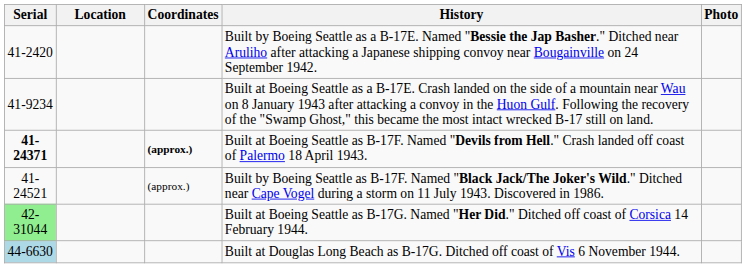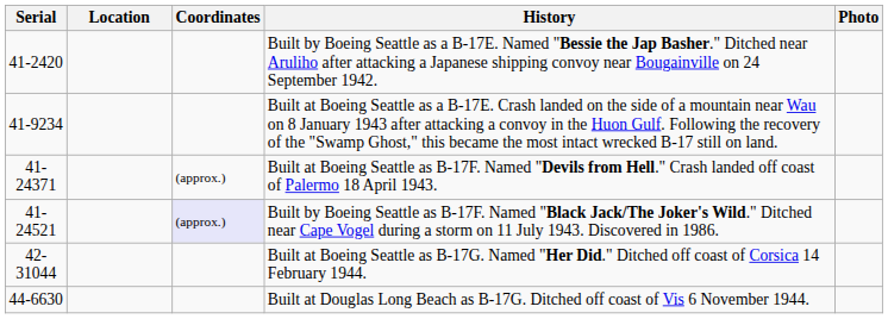row 4 | Serial: bold -> normal
row 4 | Coordinates: bold -> normal
row 5 | Coordinates: no background -> lavender background
row 6 | Serial: lightgreen background -> no background
row 7 | Serial: lightblue background -> no background
